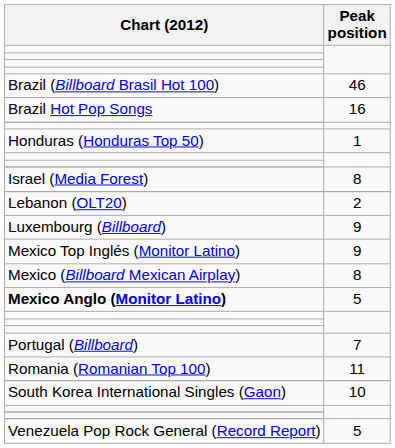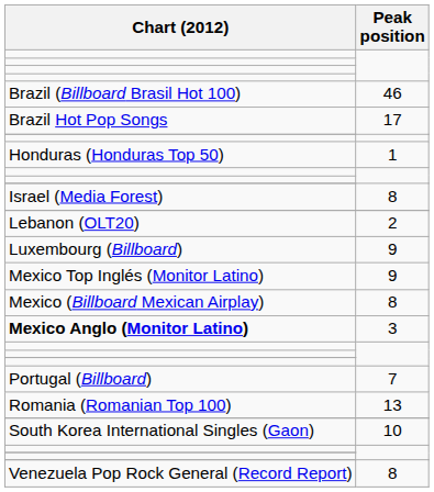row 7 | Peak position: 16 -> 17
row 17 | Peak position: 5 -> 3
row 22 | Peak position: 11 -> 13
row 26 | Peak position: 5 -> 8
